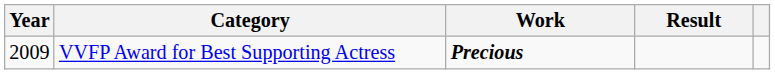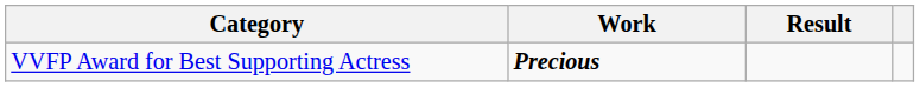- column: Year | 2009
